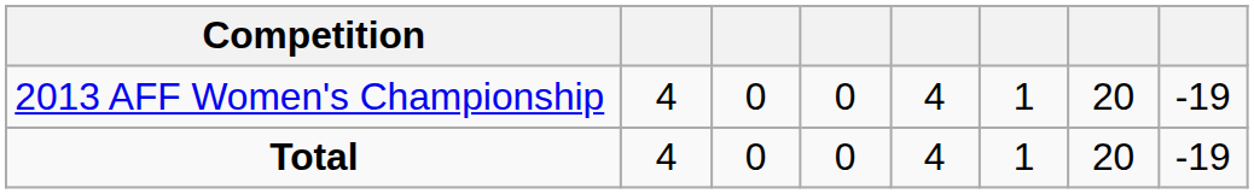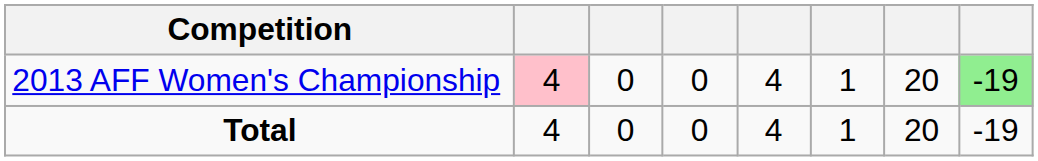2013 AFF Women's Championship | column 2: no background -> pink background
2013 AFF Women's Championship | column 8: no background -> lightgreen background
